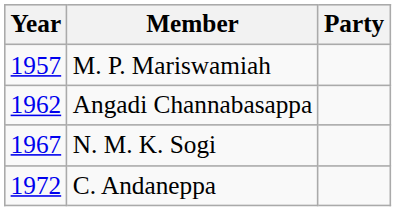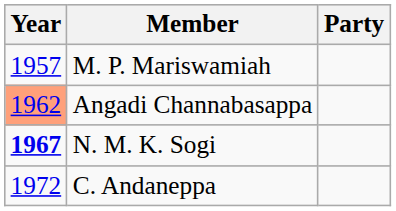Angadi Channabasappa | Year: no background -> lightsalmon background
N. M. K. Sogi | Year: normal -> bold
